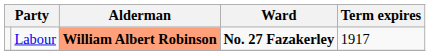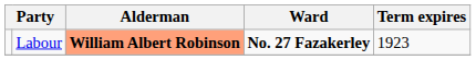Labour | Term expires: 1917 -> 1923
